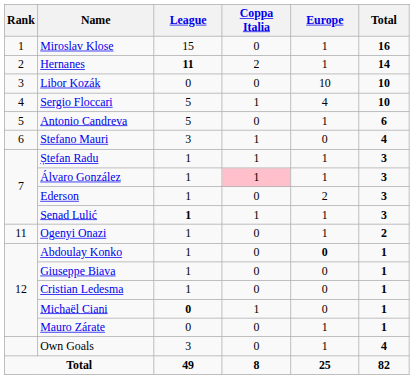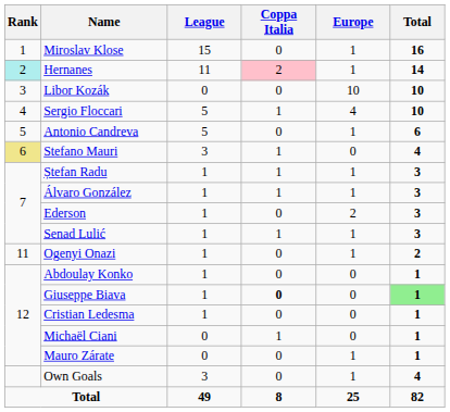Hernanes | Rank: no background -> paleturquoise background
Hernanes | League: bold -> normal
Hernanes | Coppa Italia: no background -> pink background
Stefano Mauri | Rank: no background -> khaki background
Álvaro González | Coppa Italia: pink background -> no background
Senad Lulić | League: bold -> normal
Abdoulay Konko | Europe: bold -> normal
Giuseppe Biava | Coppa Italia: normal -> bold
Giuseppe Biava | Total: no background -> lightgreen background
Michaël Ciani | League: bold -> normal
